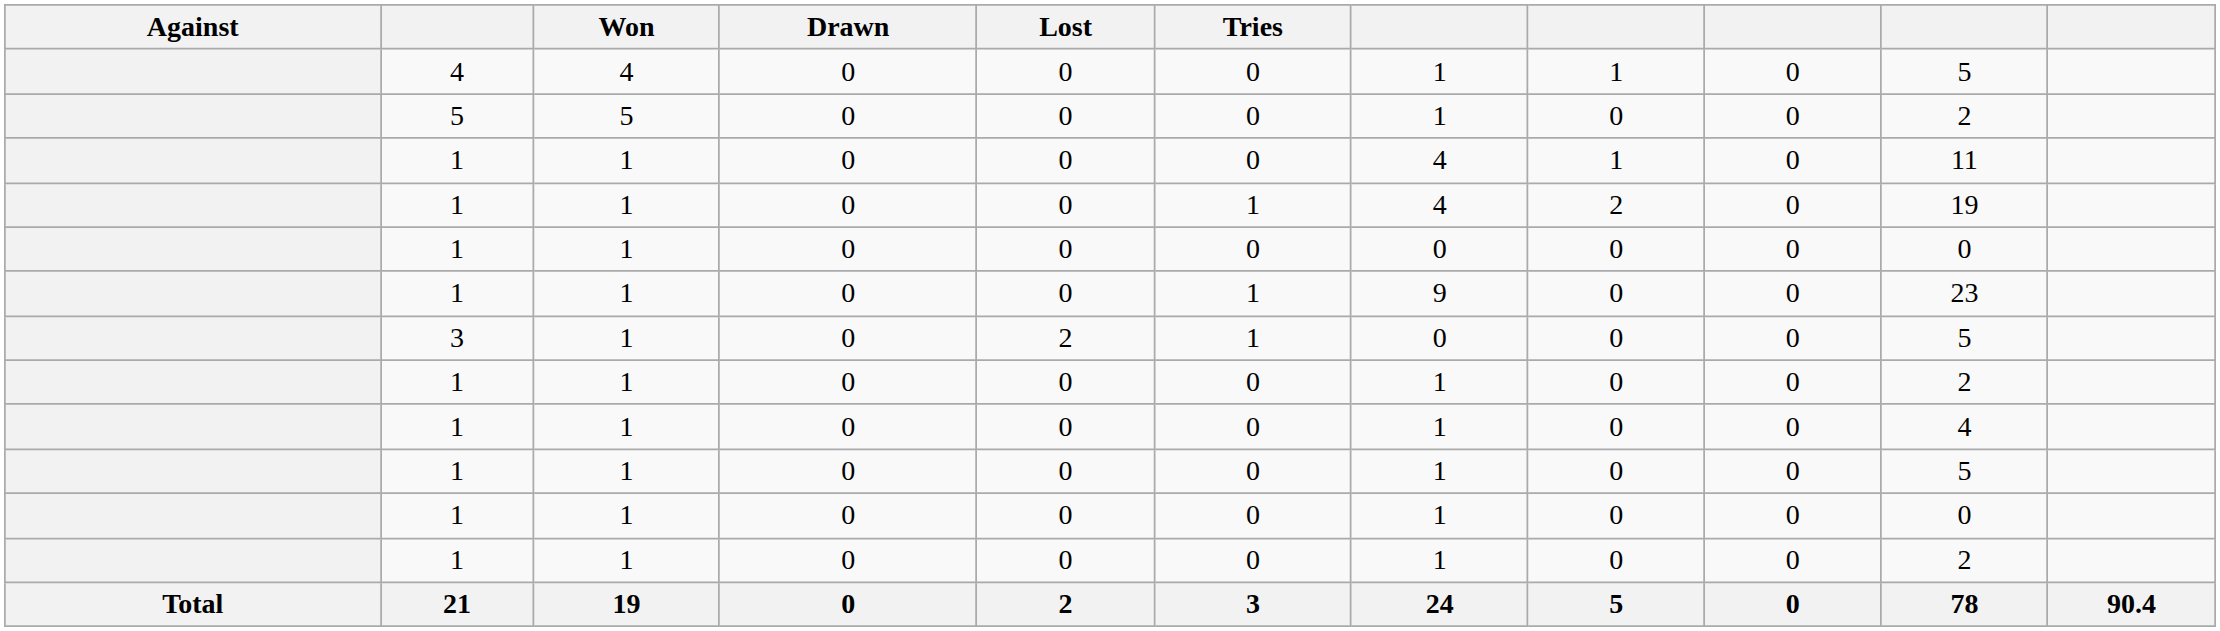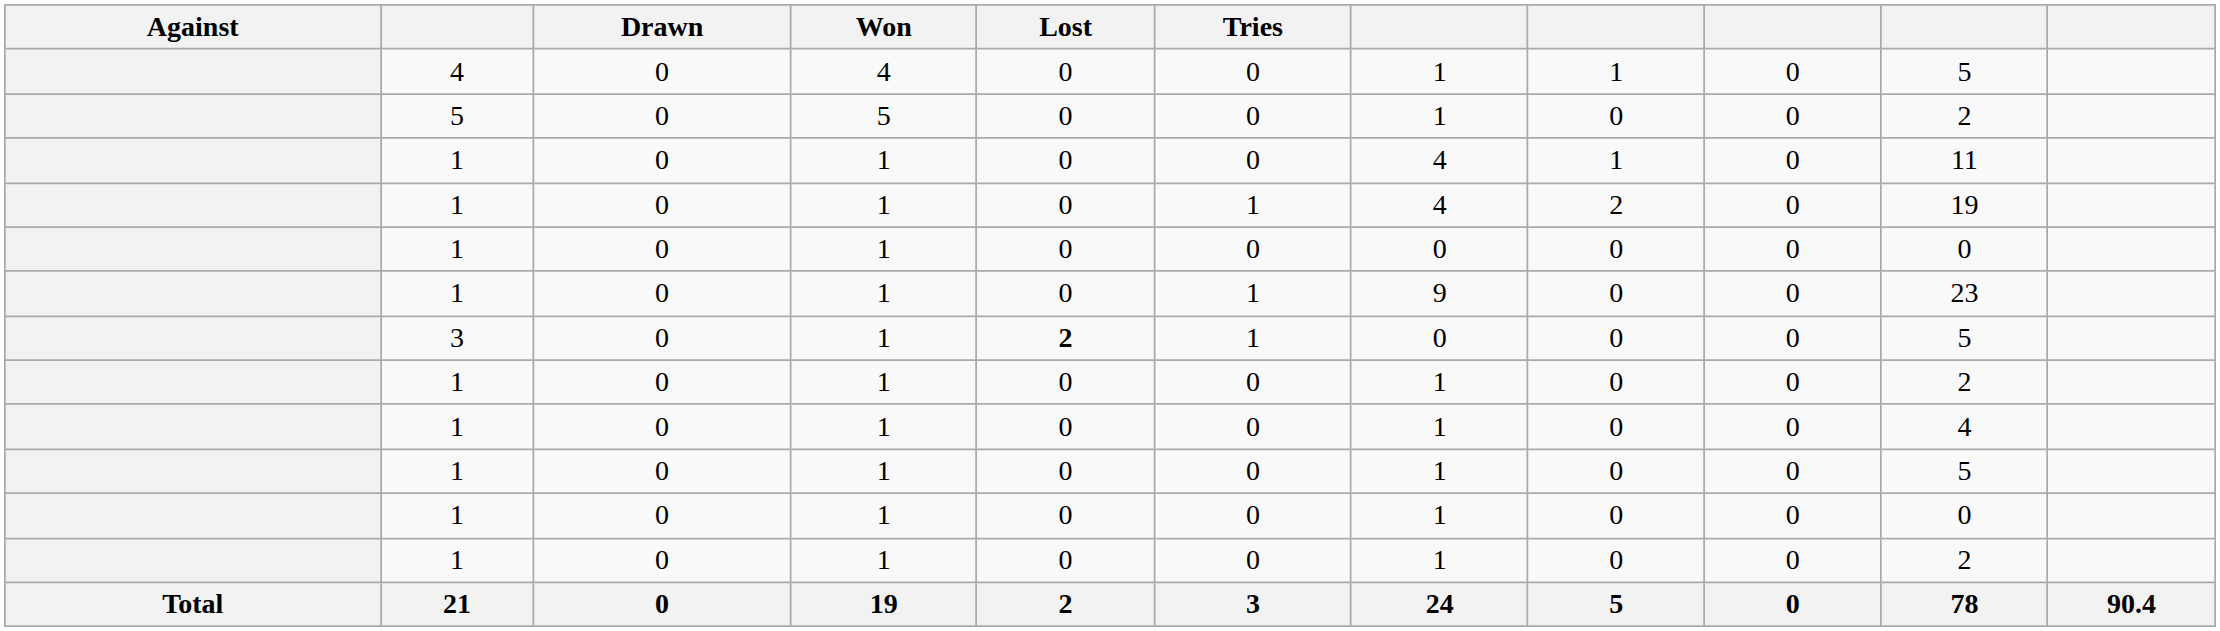columns swapped: Won <-> Drawn
row 8 | Lost: normal -> bold
